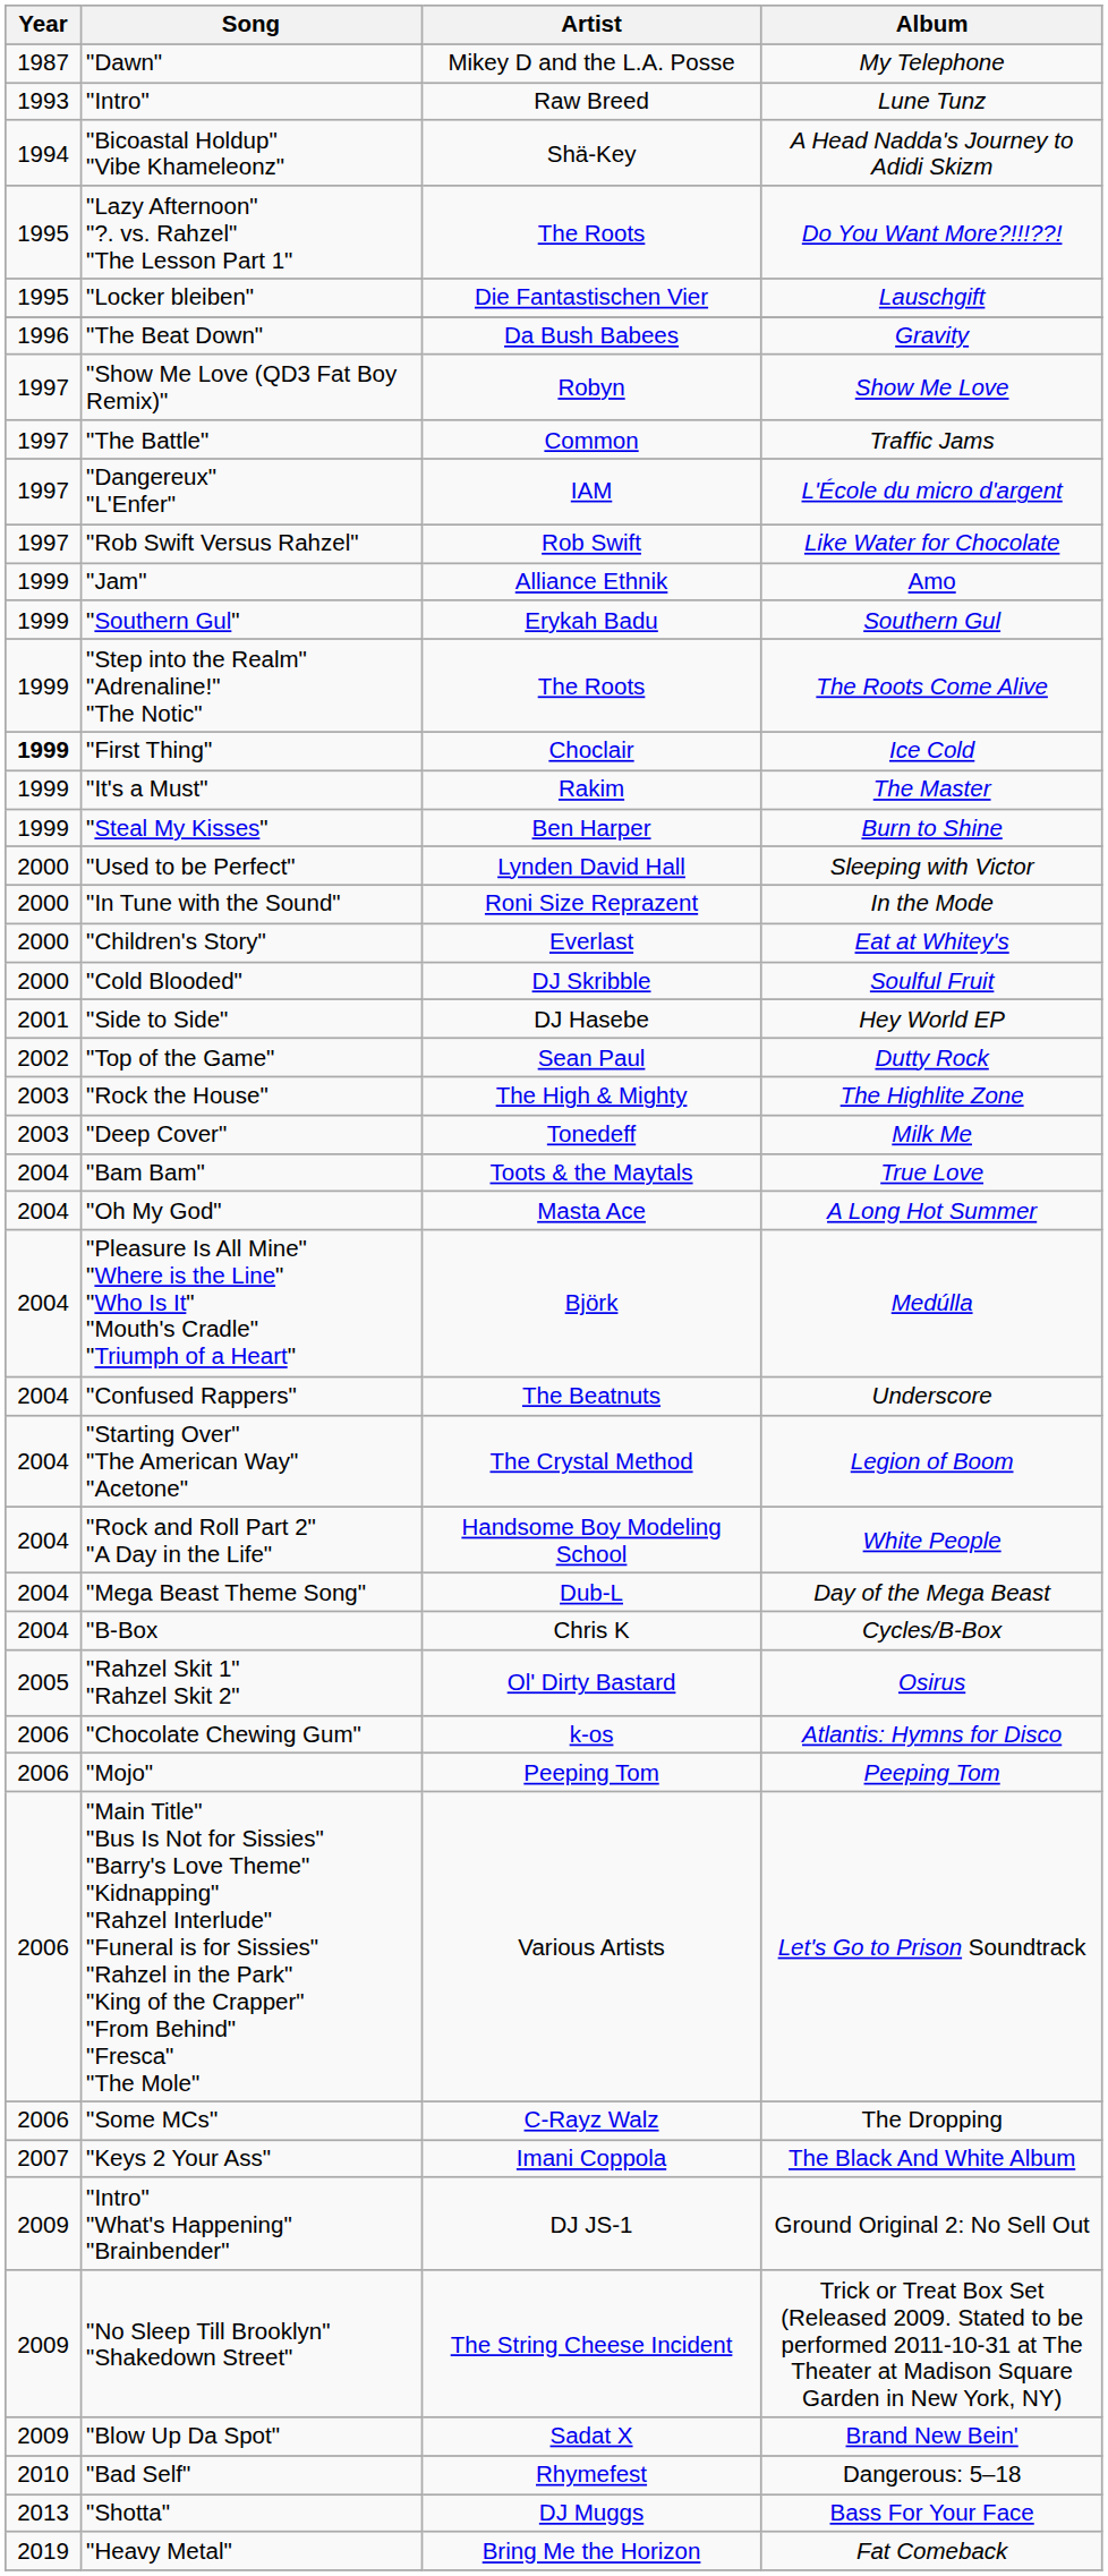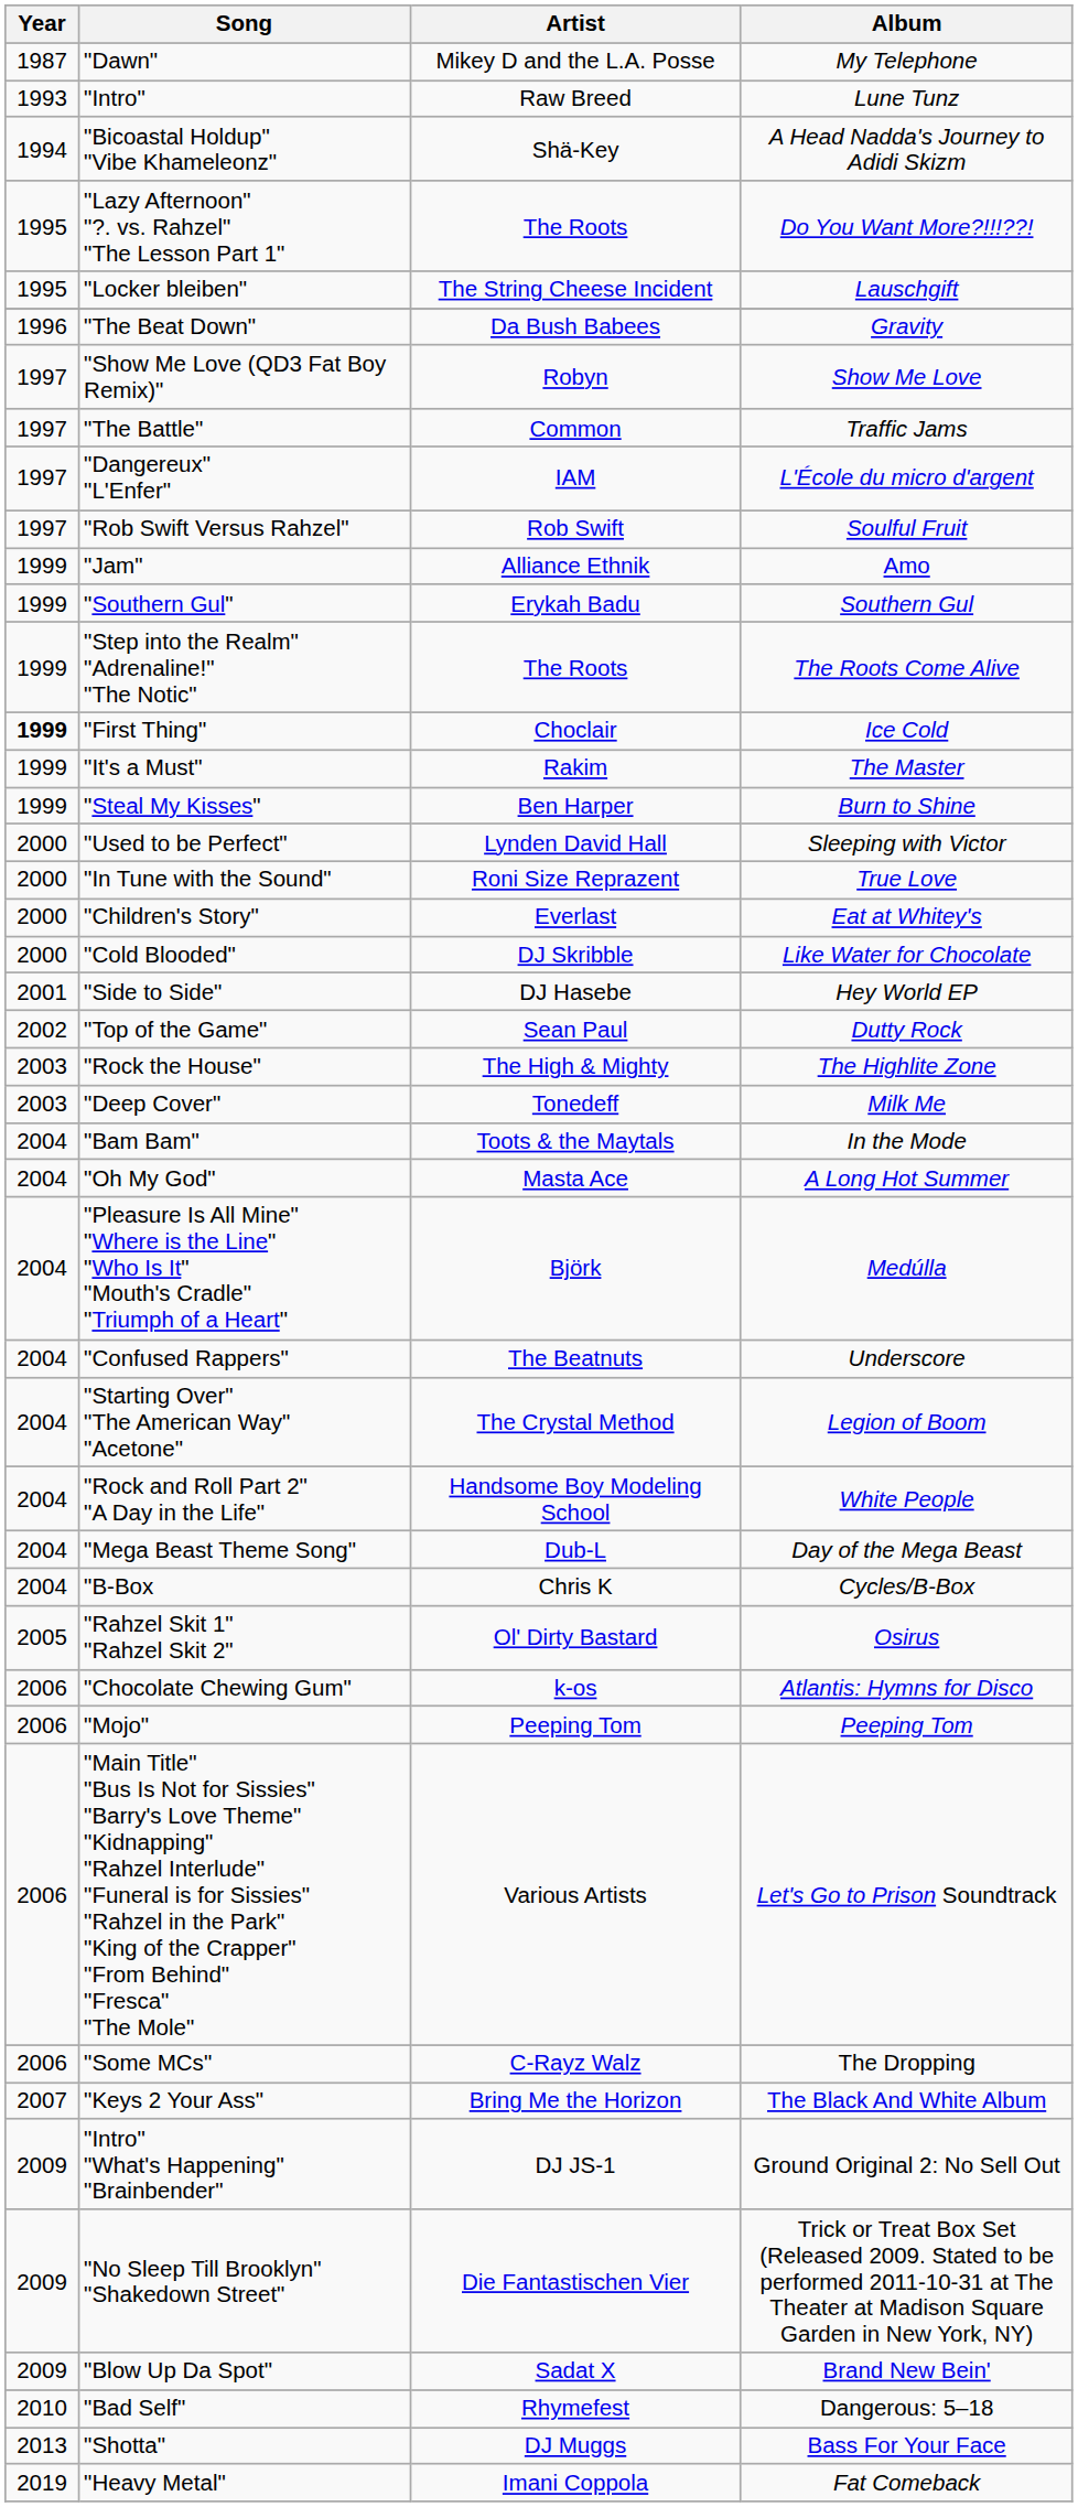"Locker bleiben" | Artist: Die Fantastischen Vier -> The String Cheese Incident
"Rob Swift Versus Rahzel" | Album: Like Water for Chocolate -> Soulful Fruit
"In Tune with the Sound" | Album: In the Mode -> True Love
"Cold Blooded" | Album: Soulful Fruit -> Like Water for Chocolate
"Bam Bam" | Album: True Love -> In the Mode
"Keys 2 Your Ass" | Artist: Imani Coppola -> Bring Me the Horizon
"No Sleep Till Brooklyn" "Shakedown Street" | Artist: The String Cheese Incident -> Die Fantastischen Vier
"Heavy Metal" | Artist: Bring Me the Horizon -> Imani Coppola
